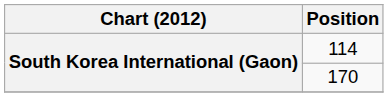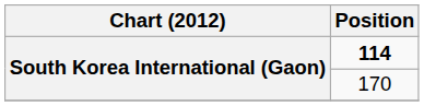114 | Position: normal -> bold
